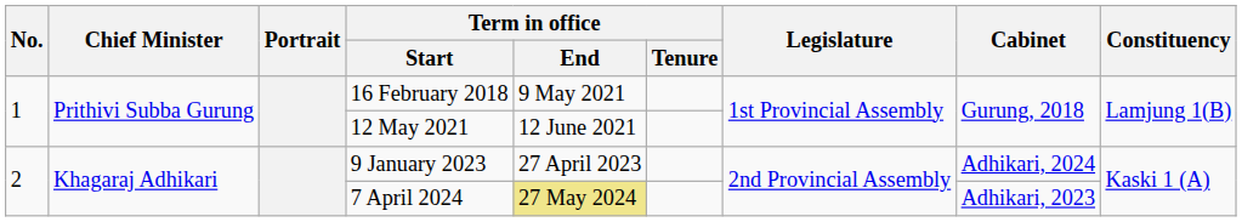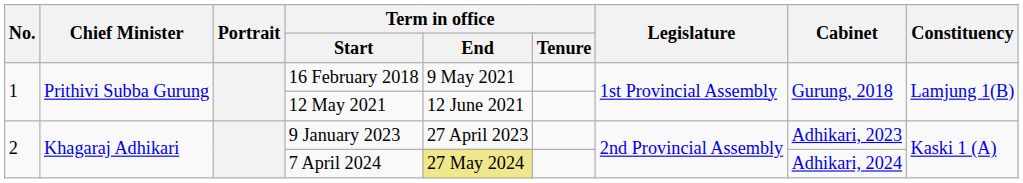9 January 2023 | Cabinet: Adhikari, 2024 -> Adhikari, 2023
7 April 2024 | Cabinet: Adhikari, 2023 -> Adhikari, 2024
